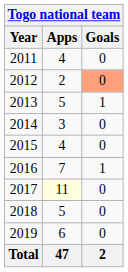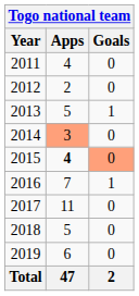2012 | Goals: lightsalmon background -> no background
2014 | Apps: no background -> lightsalmon background
2015 | Apps: normal -> bold
2015 | Goals: no background -> lightsalmon background
2017 | Apps: lightyellow background -> no background
